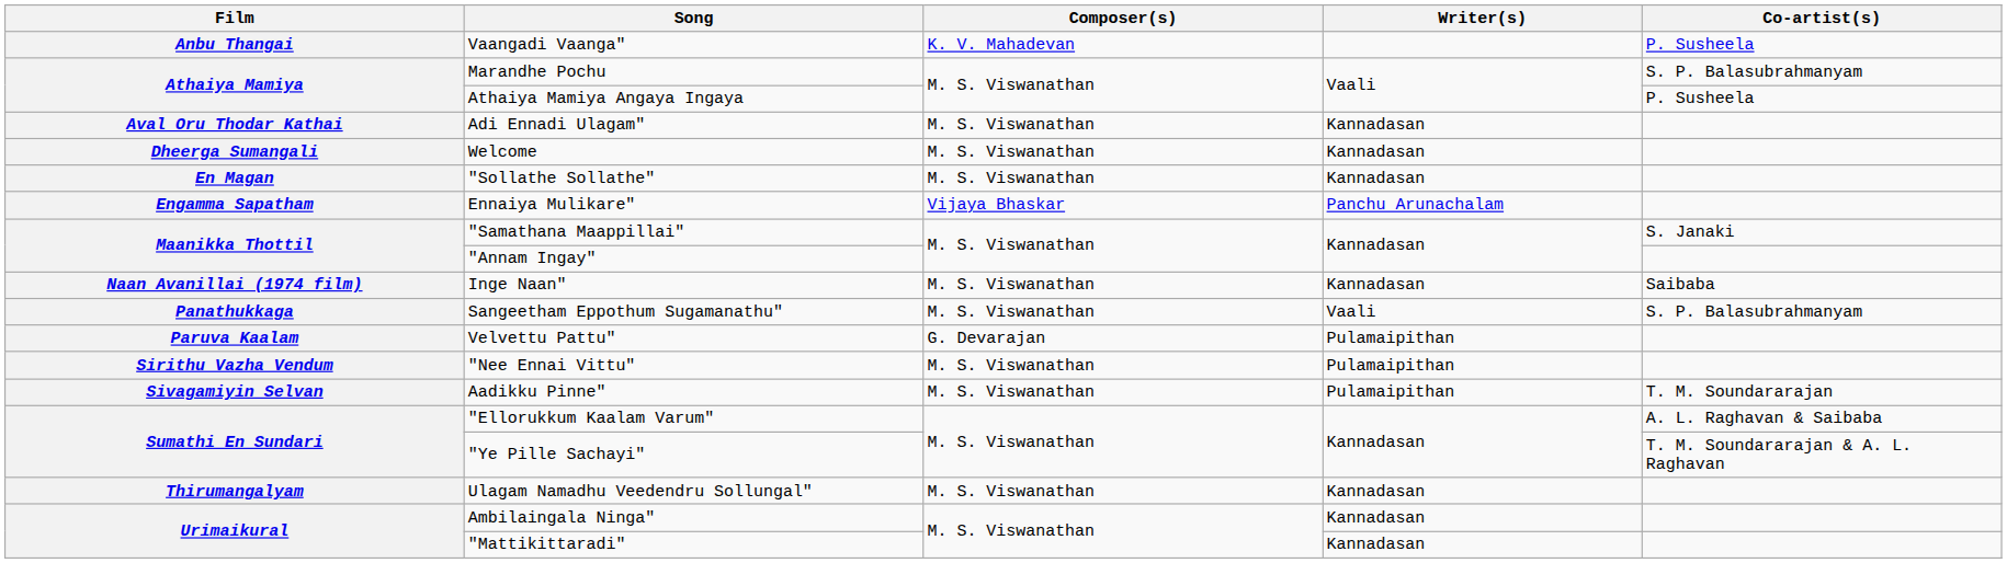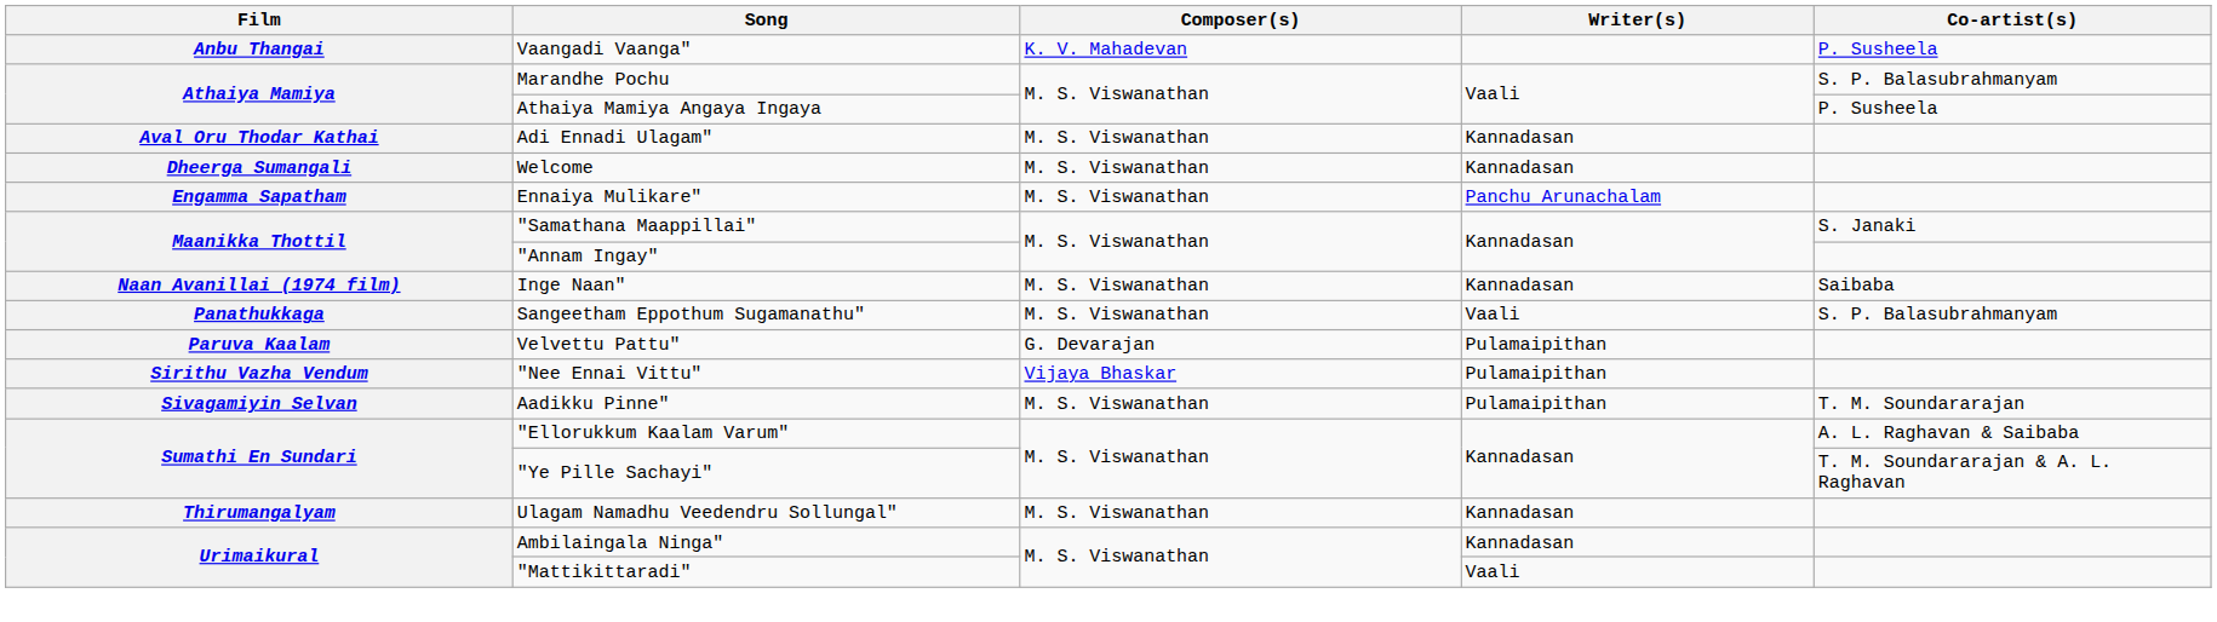- row: En Magan | "Sollathe Sollathe" | M. S. Viswanathan | Kannadasan
Ennaiya Mulikare" | Composer(s): Vijaya Bhaskar -> M. S. Viswanathan
"Nee Ennai Vittu" | Composer(s): M. S. Viswanathan -> Vijaya Bhaskar
"Mattikittaradi" | Writer(s): Kannadasan -> Vaali
